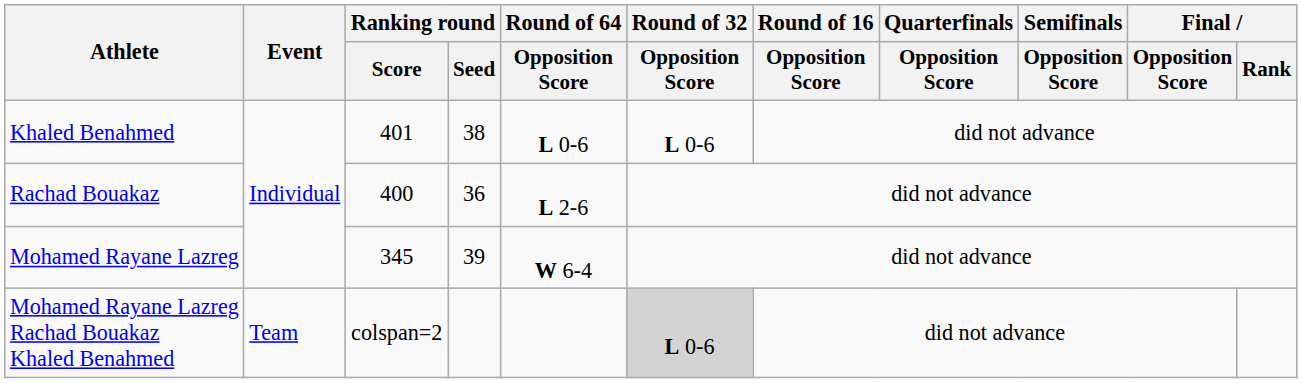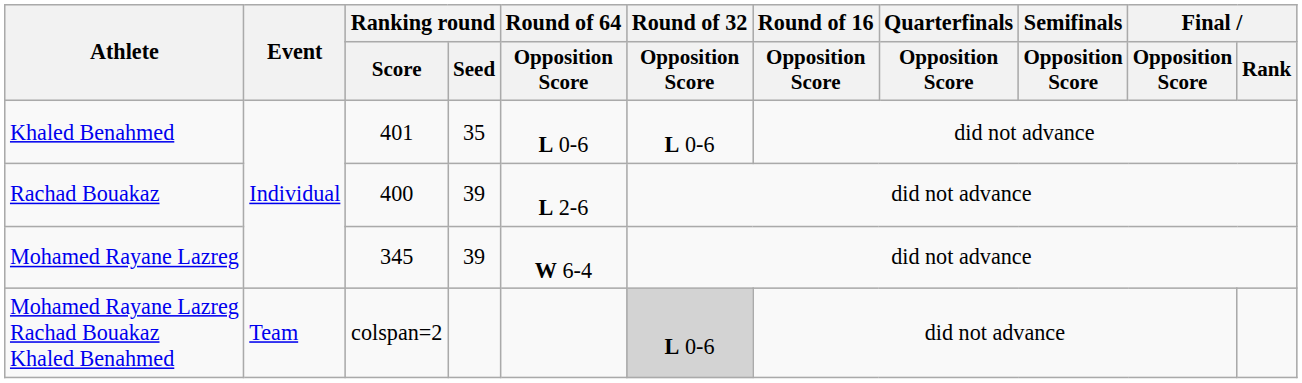Khaled Benahmed | Ranking round / Seed: 38 -> 35
Rachad Bouakaz | Ranking round / Seed: 36 -> 39
